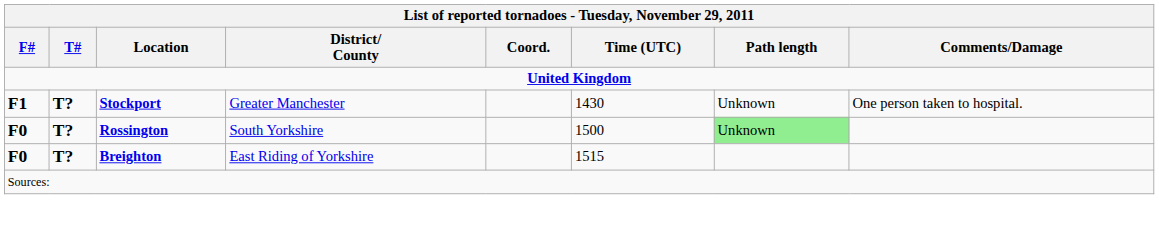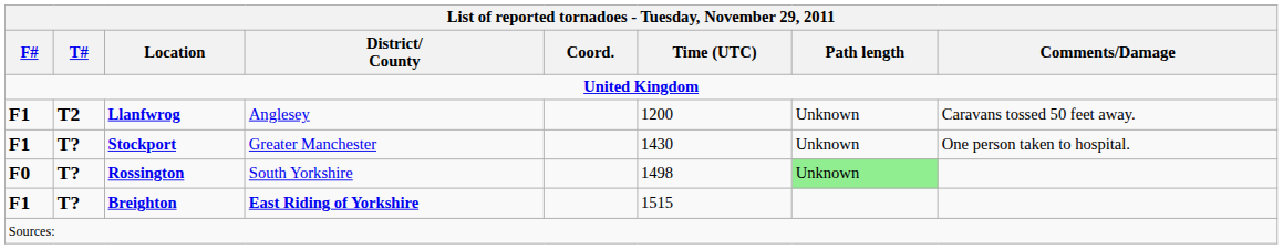+ row: F1 | T2 | Llanfwrog | Anglesey | 1200 | Unknown | Caravans tossed 50 feet away.
Rossington | Time (UTC): 1500 -> 1498
Breighton | F#: F0 -> F1
Breighton | District/ County: normal -> bold
